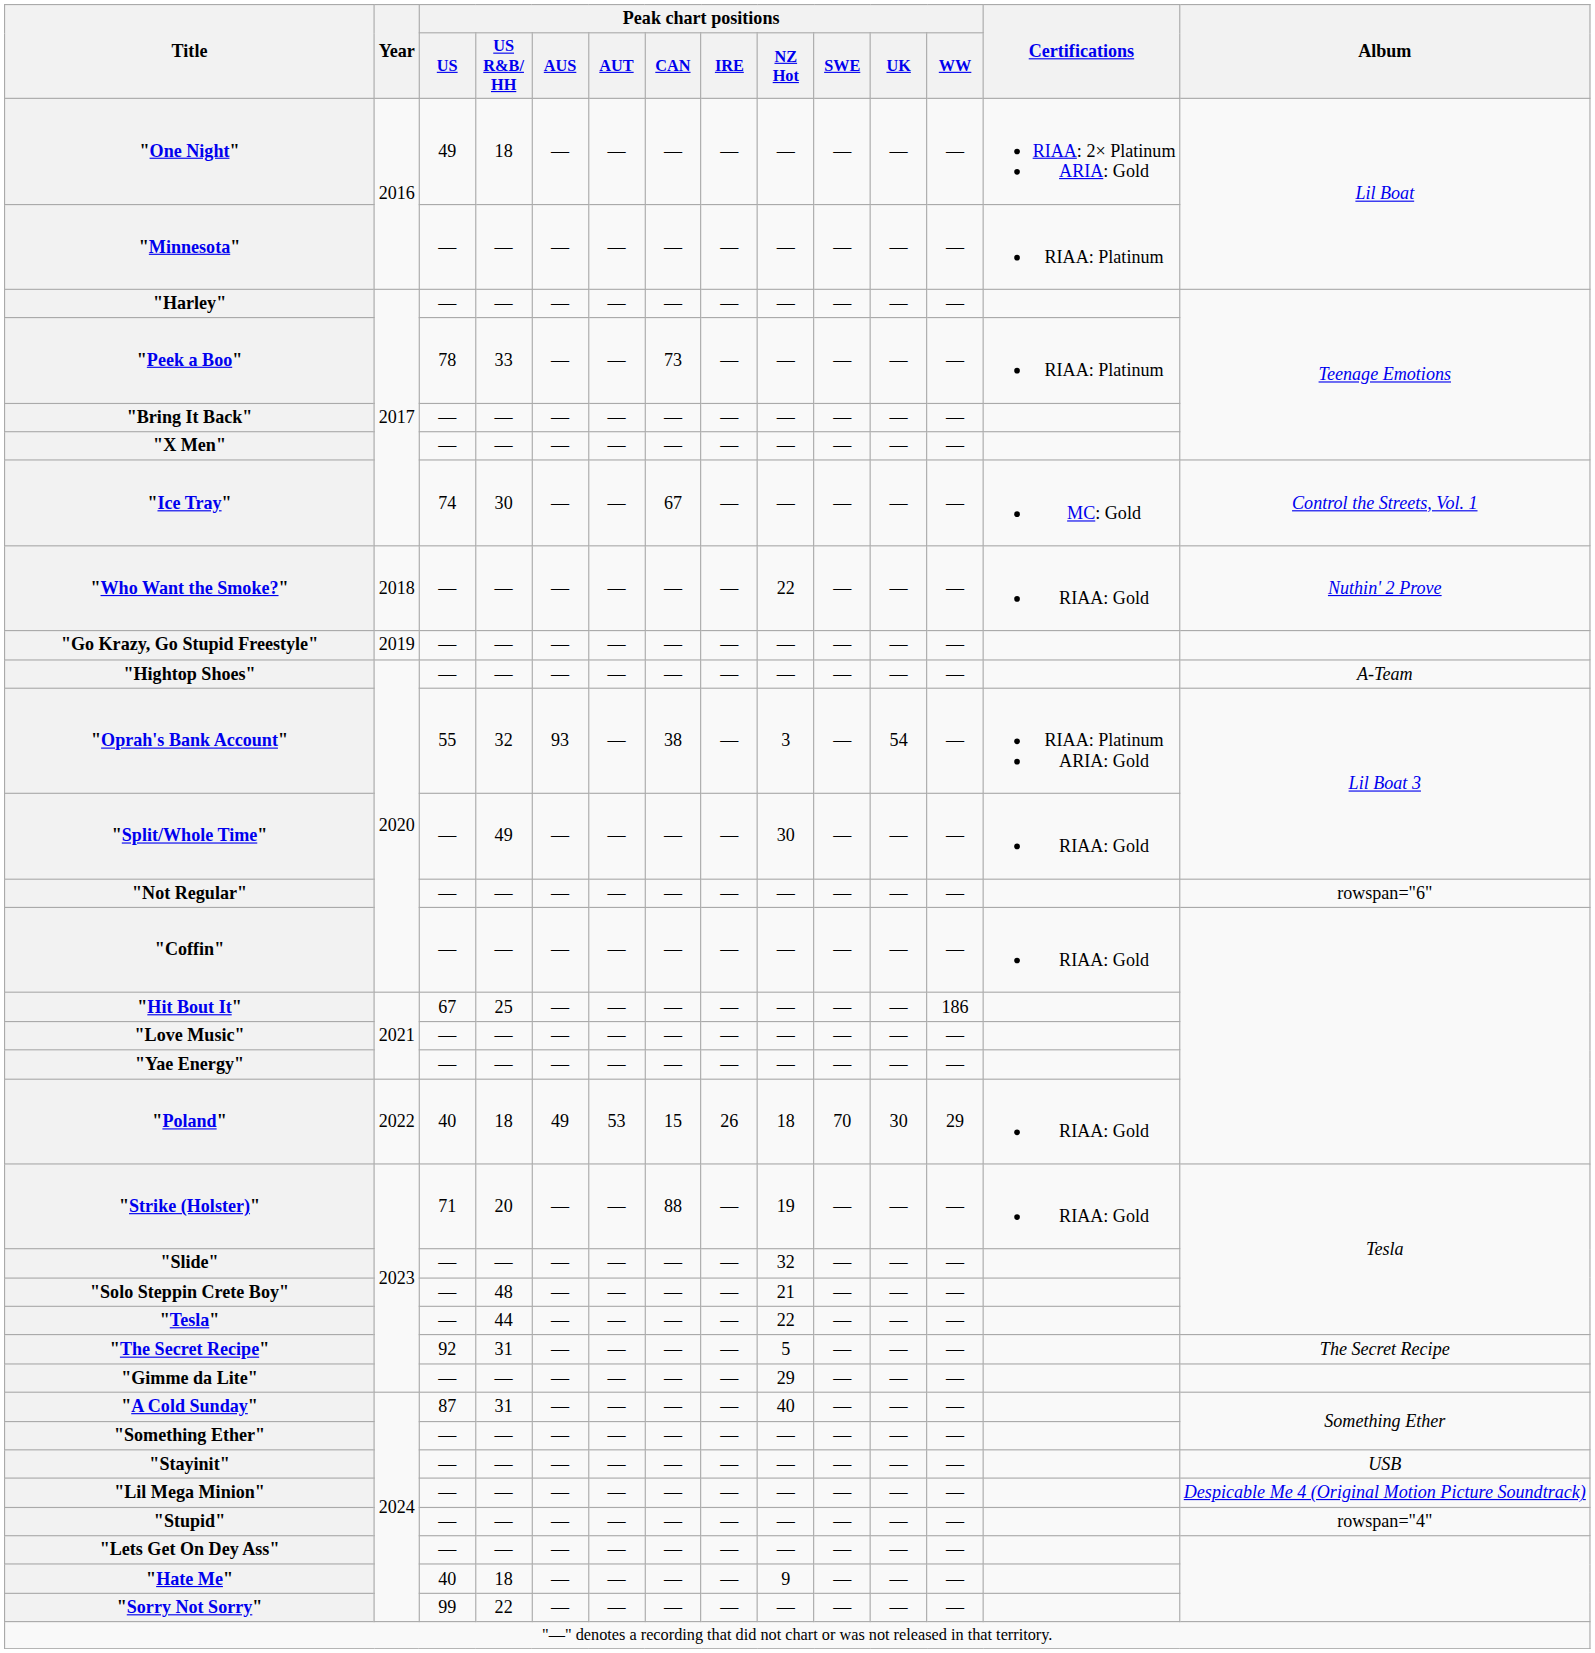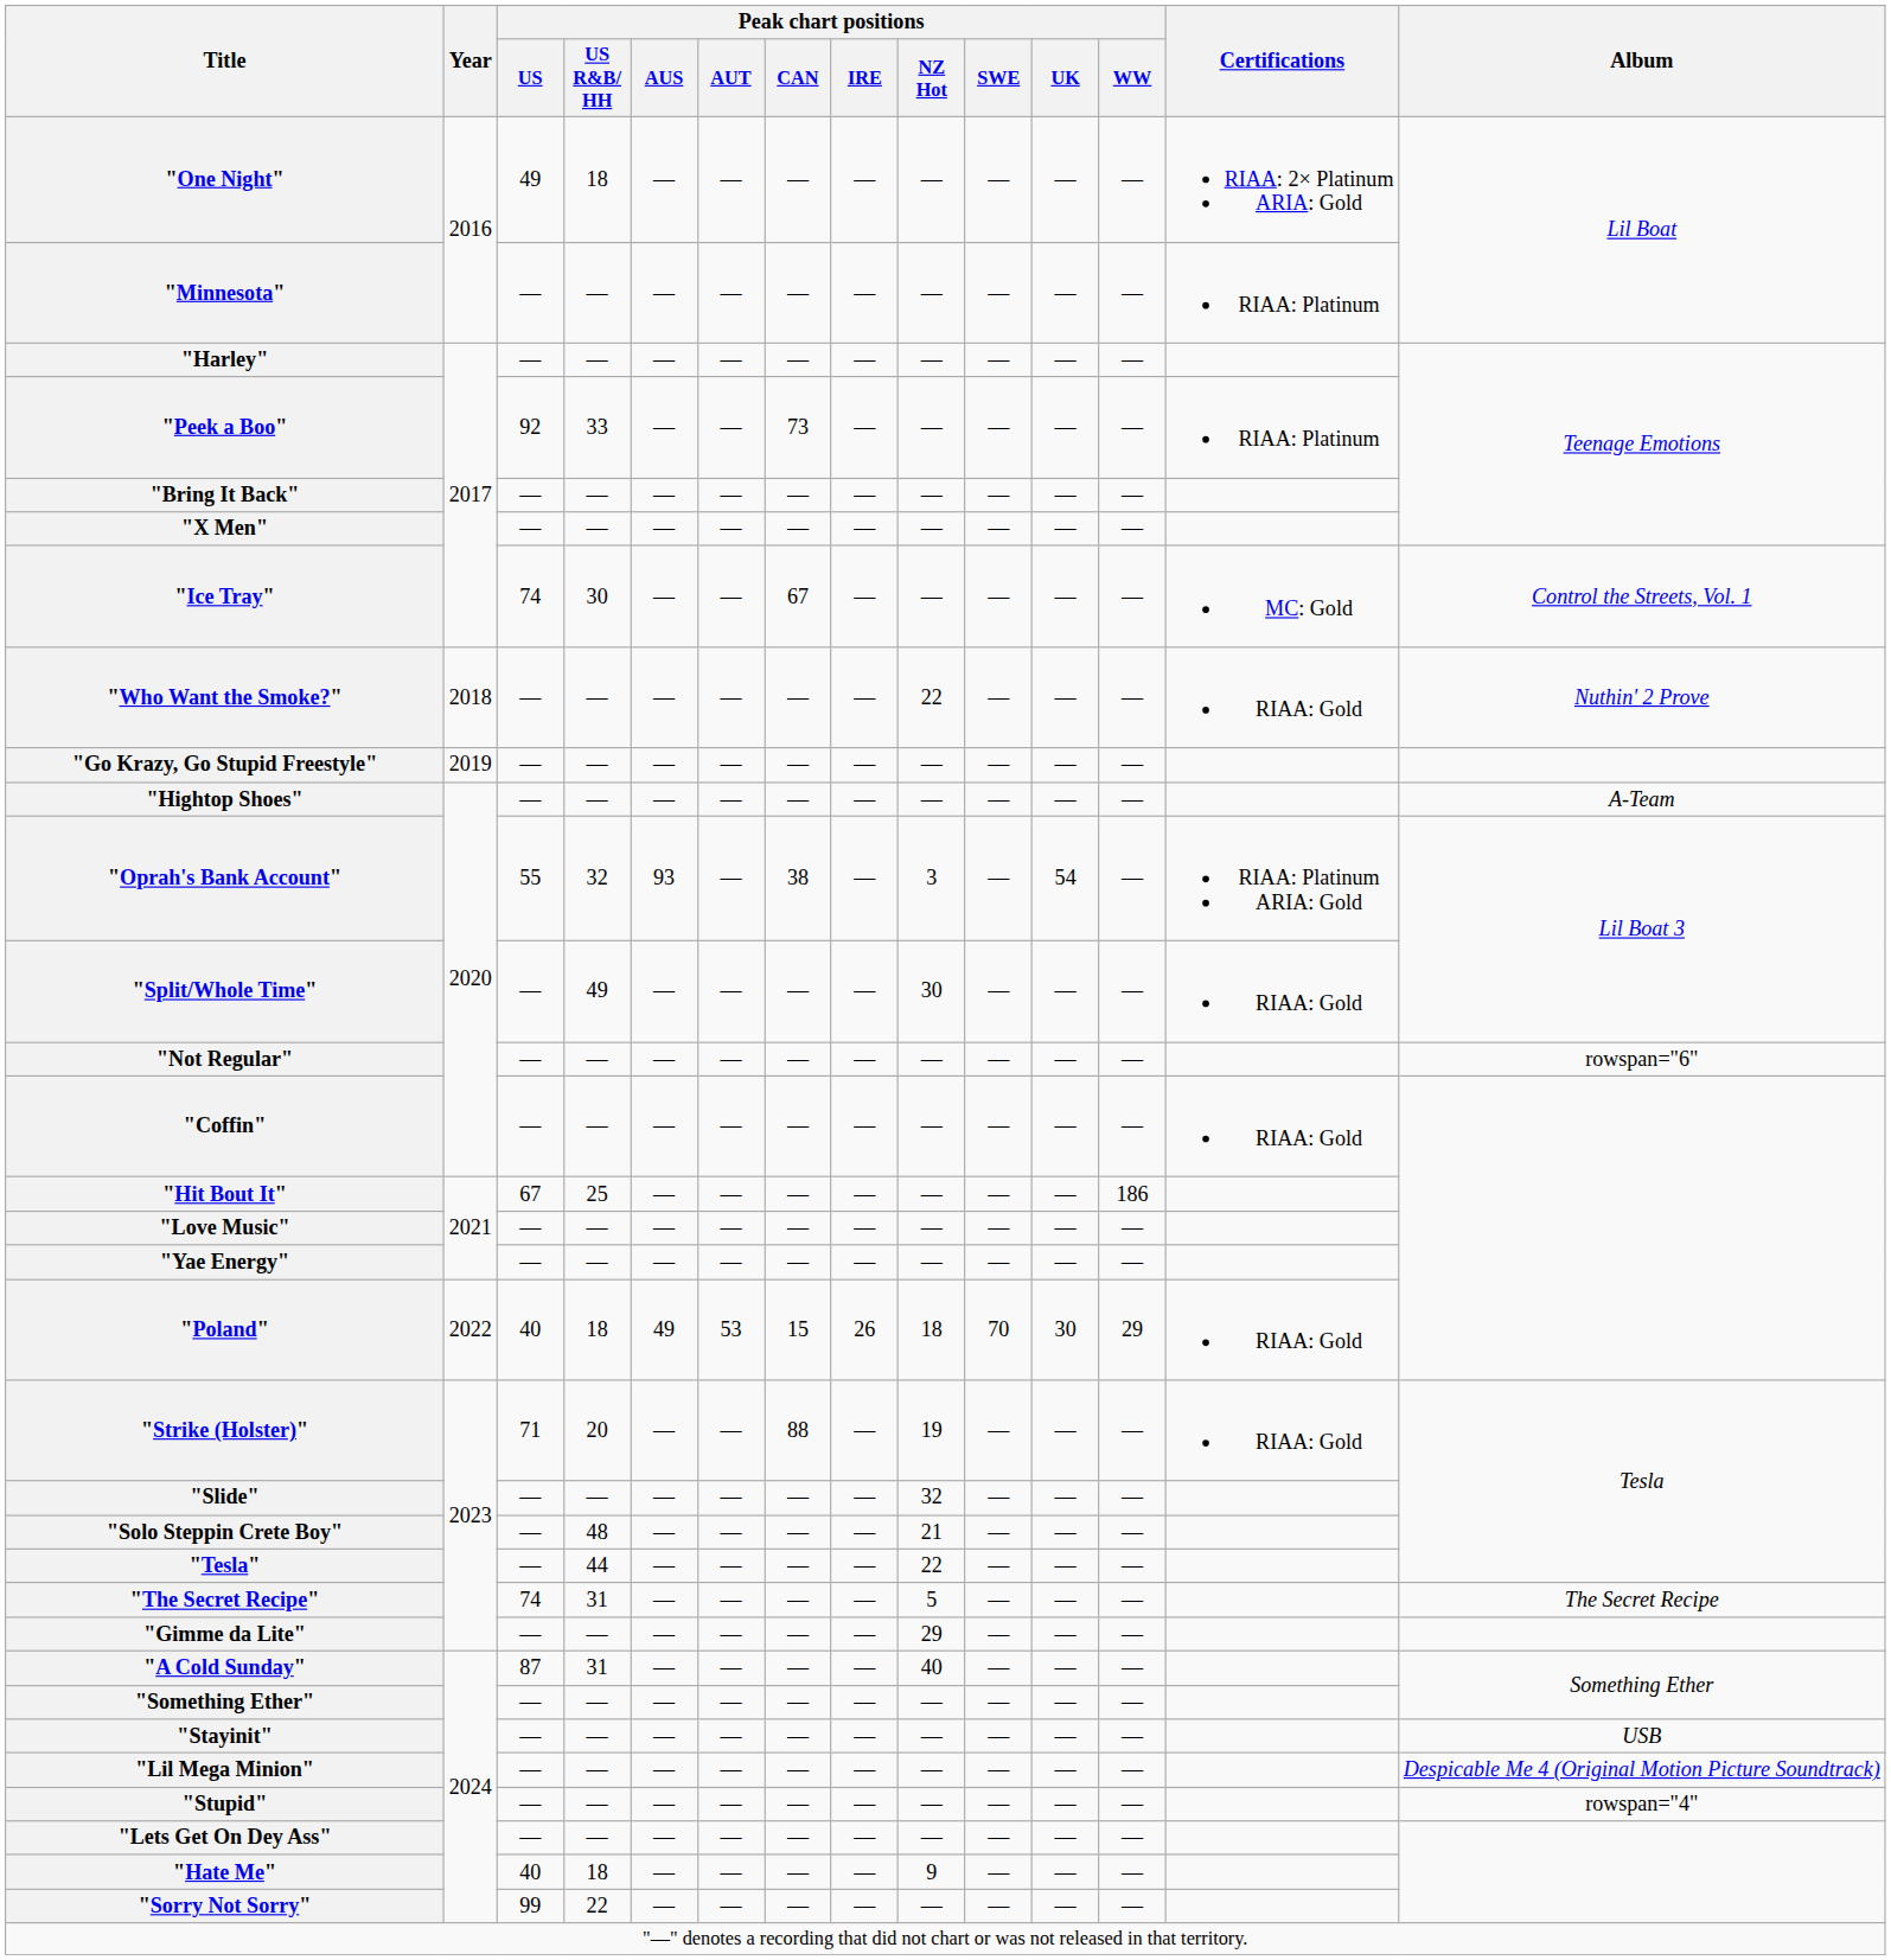"Peek a Boo" | Peak chart positions / US: 78 -> 92
"The Secret Recipe" | Peak chart positions / US: 92 -> 74
